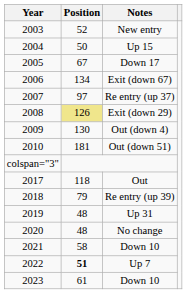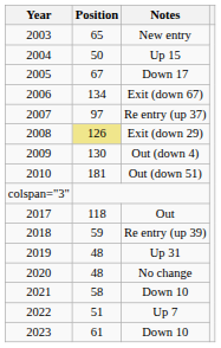New entry | Position: 52 -> 65
Re entry (up 39) | Position: 79 -> 59
Up 7 | Position: bold -> normal
